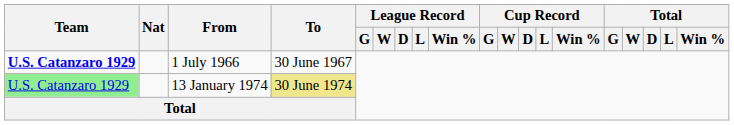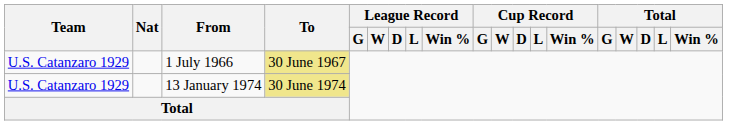1 July 1966 | Team: bold -> normal
1 July 1966 | To: no background -> khaki background
13 January 1974 | Team: lightgreen background -> no background
